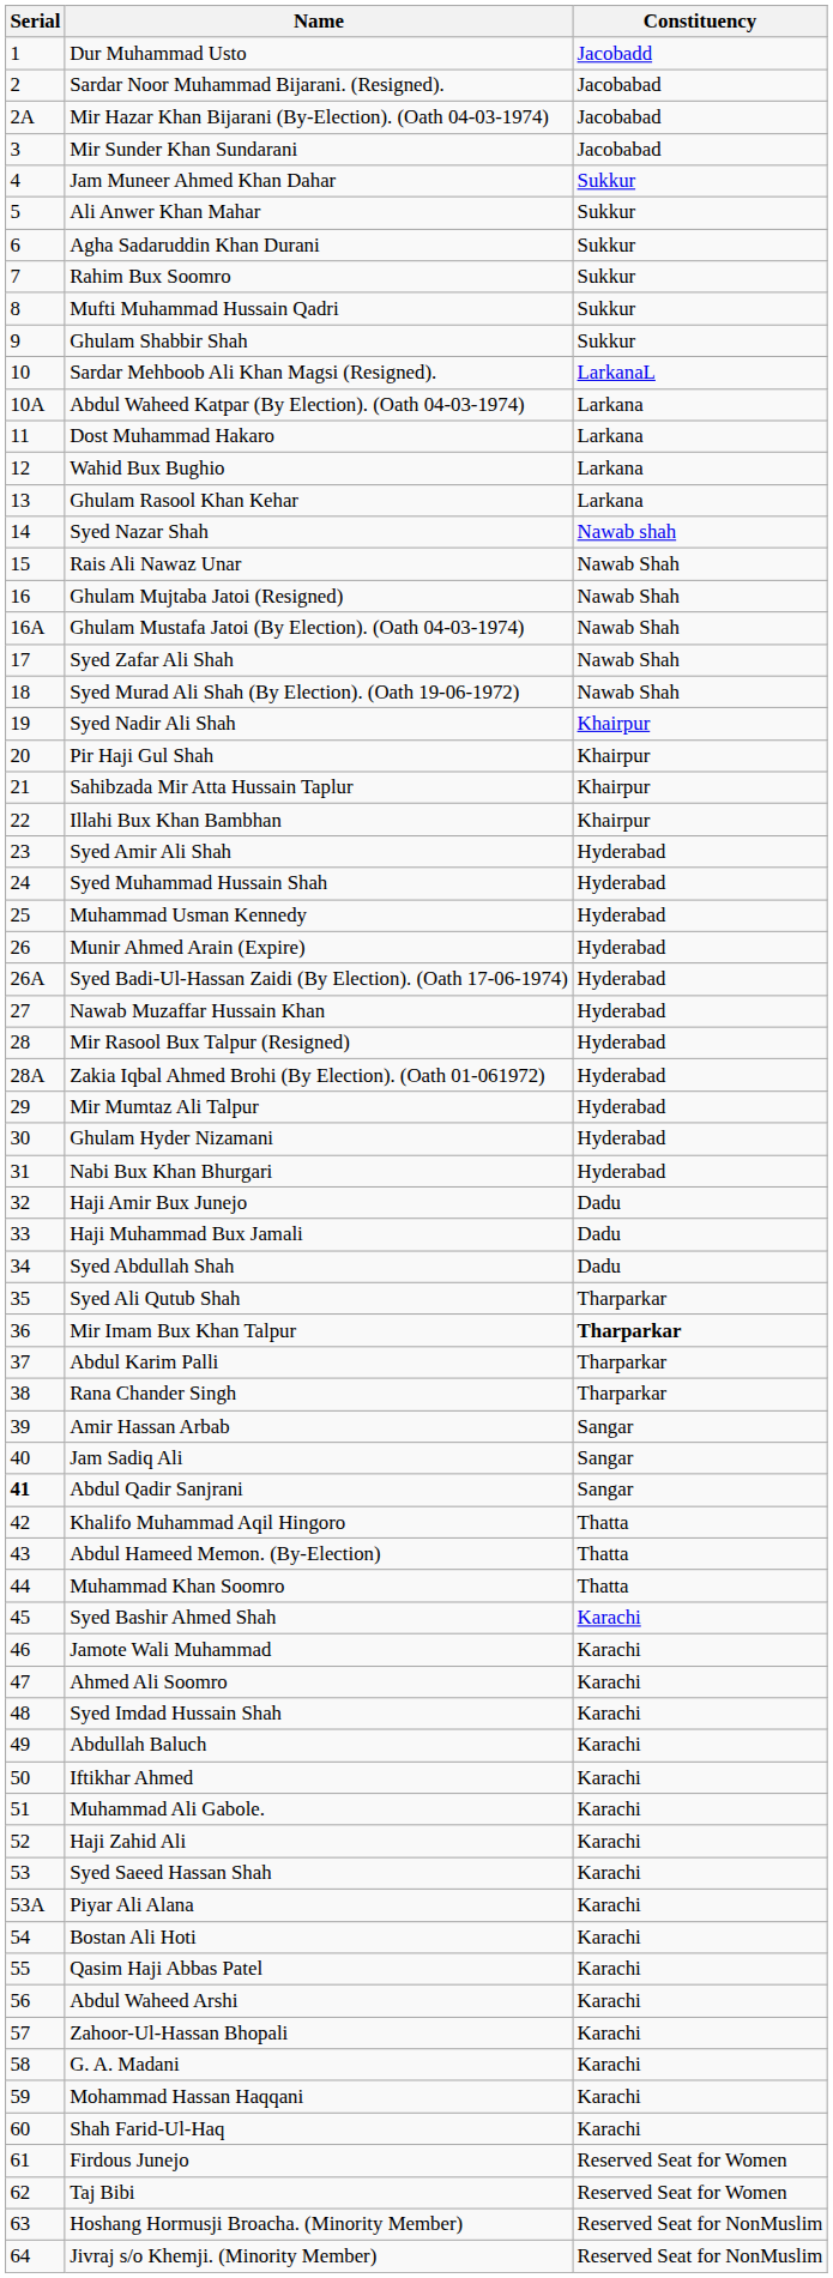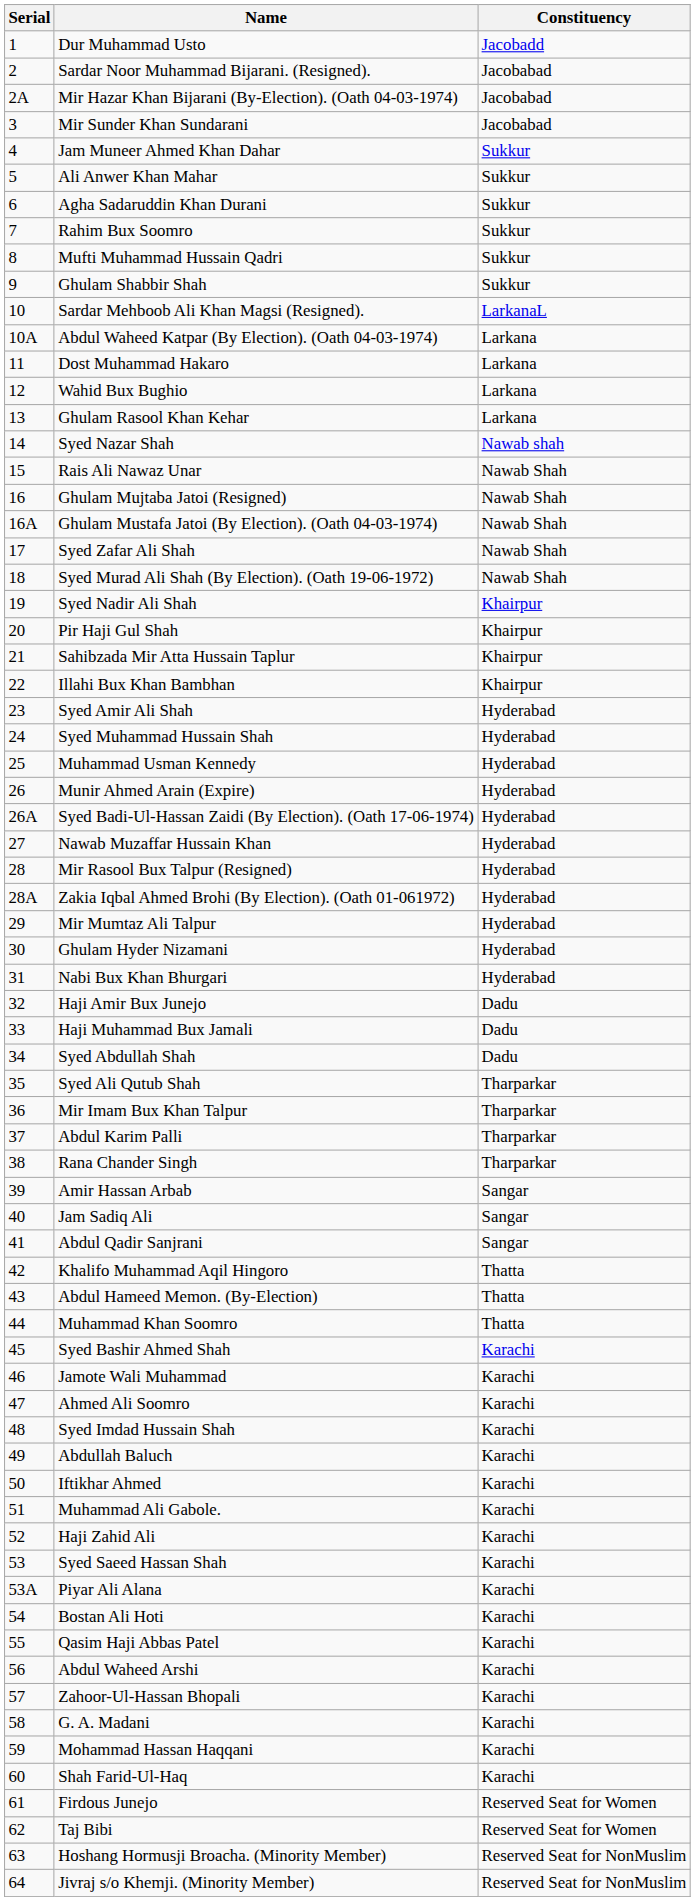Mir Imam Bux Khan Talpur | Constituency: bold -> normal
Abdul Qadir Sanjrani | Serial: bold -> normal
